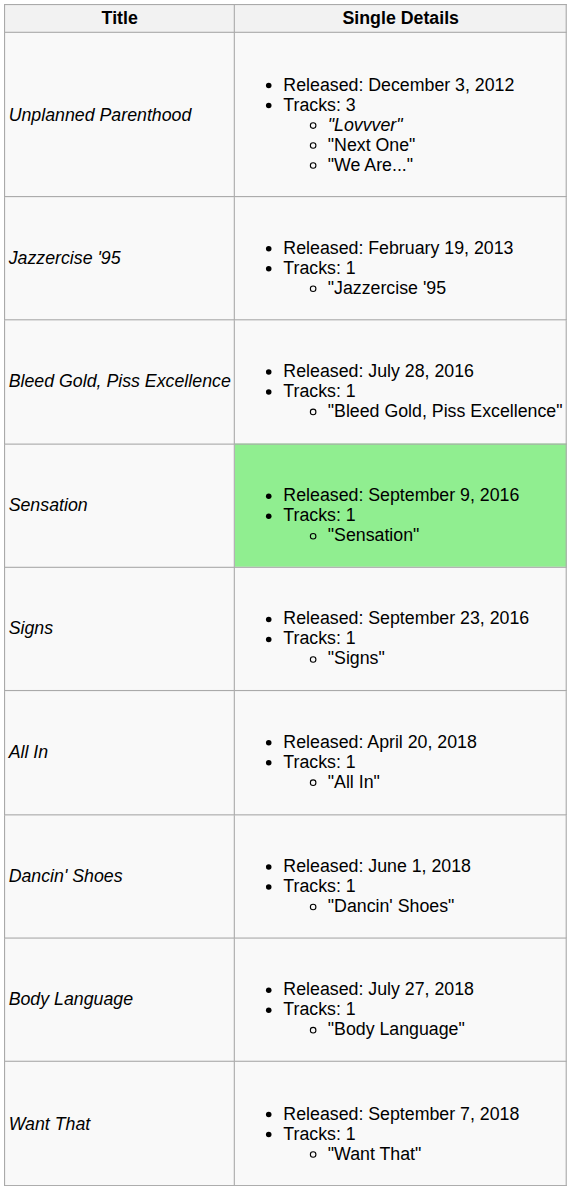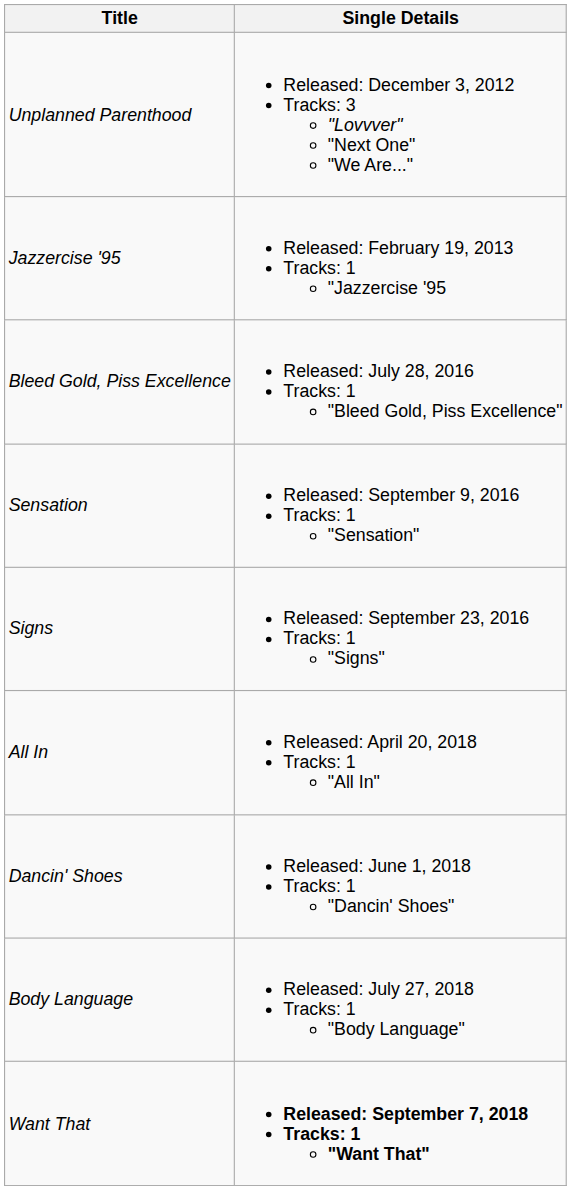Sensation | Single Details: lightgreen background -> no background
Want That | Single Details: normal -> bold
